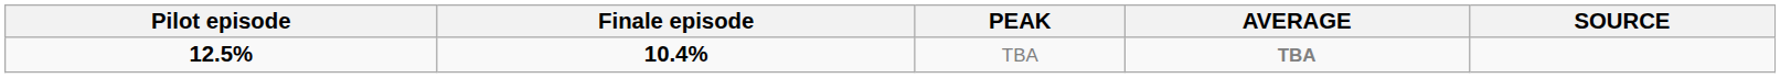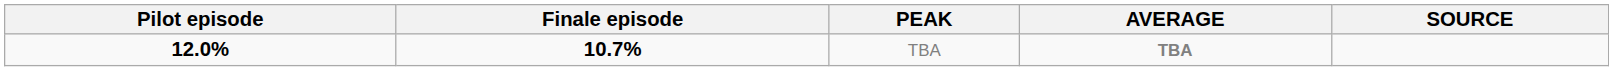row 2 | Pilot episode: 12.5% -> 12.0%
row 2 | Finale episode: 10.4% -> 10.7%
